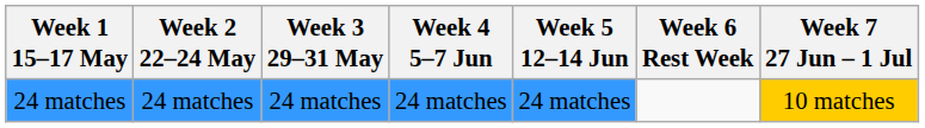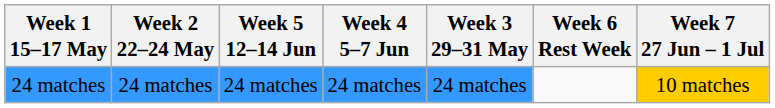columns swapped: Week 3 29–31 May <-> Week 5 12–14 Jun
